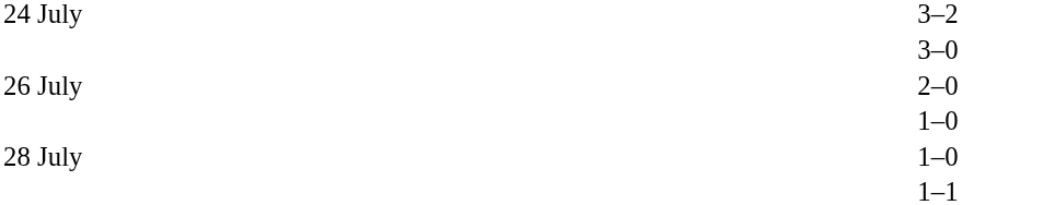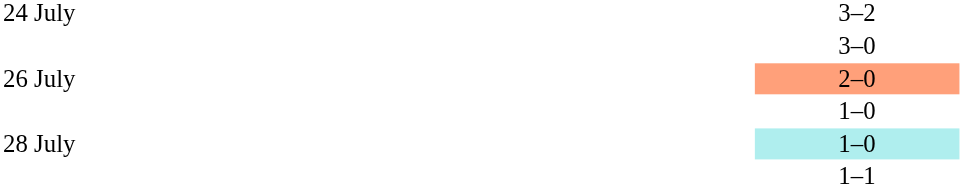2–0 | column 2: no background -> lightsalmon background
28 July / 1–0 | column 2: no background -> paleturquoise background
